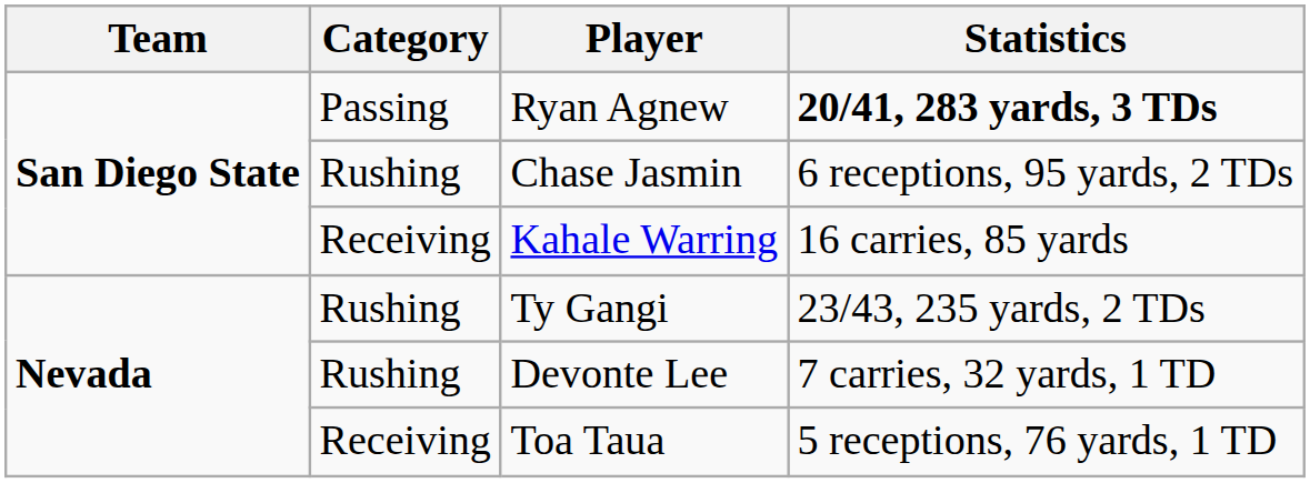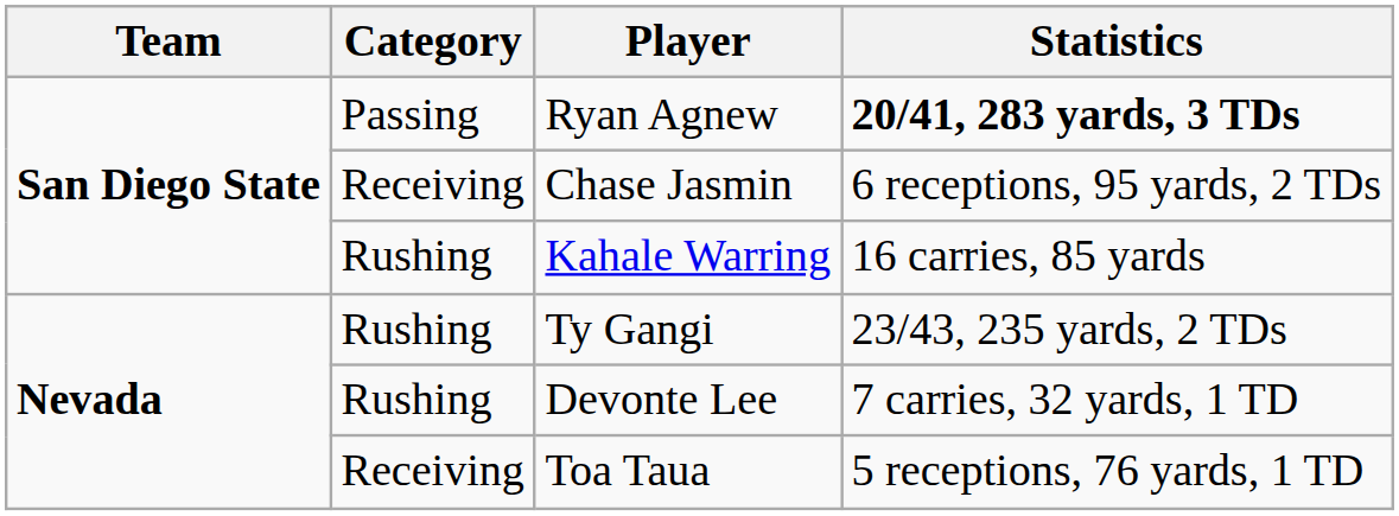Chase Jasmin | Category: Rushing -> Receiving
Kahale Warring | Category: Receiving -> Rushing
